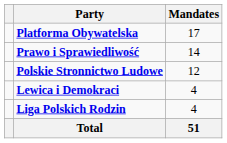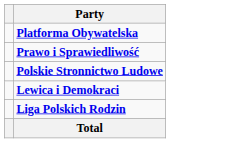- column: Mandates | 17 | 14 | 12 | 4 | 4 | 51
